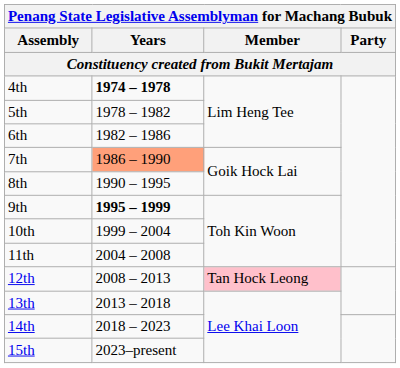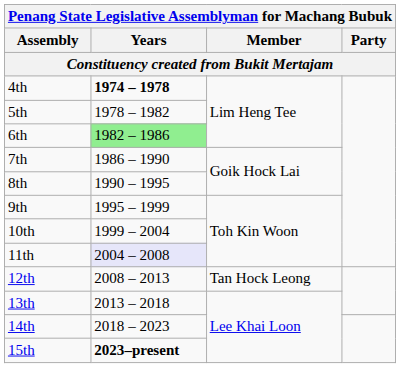6th | Years: no background -> lightgreen background
7th | Years: lightsalmon background -> no background
9th | Years: bold -> normal
11th | Years: no background -> lavender background
12th | Member: pink background -> no background
15th | Years: normal -> bold
